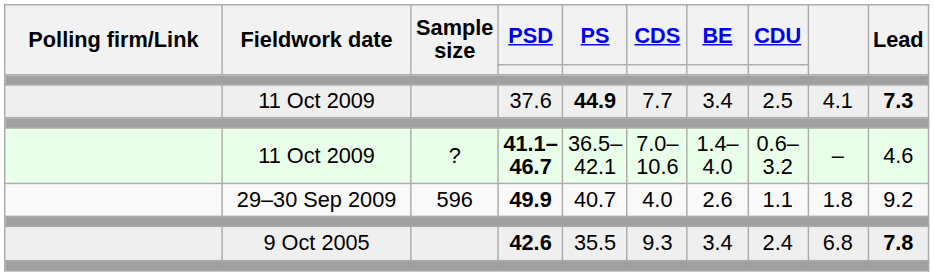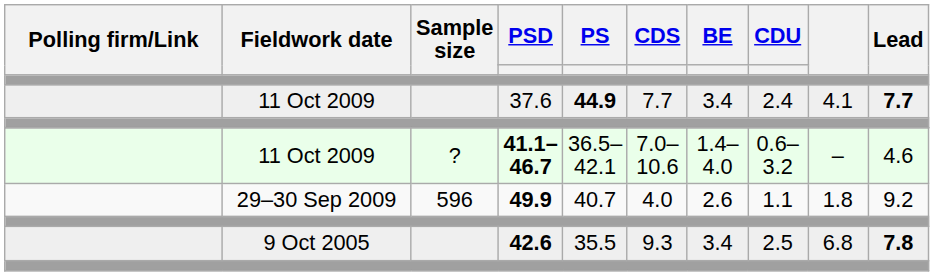37.6 | CDU: 2.5 -> 2.4
37.6 | Lead: 7.3 -> 7.7
42.6 | CDU: 2.4 -> 2.5
